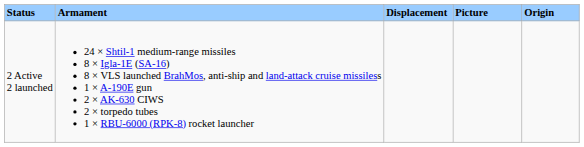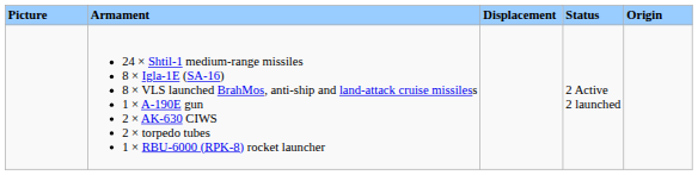columns swapped: Picture <-> Status
